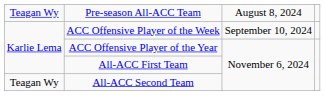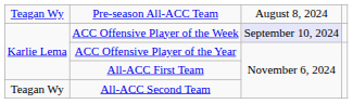ACC Offensive Player of the Week | column 3: no background -> lavender background
